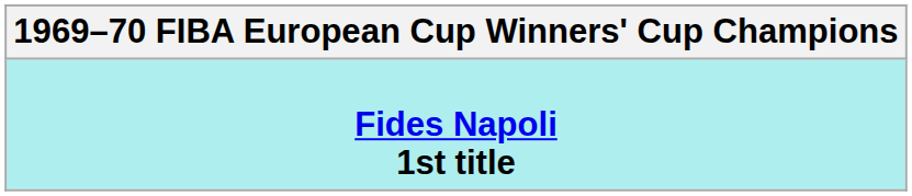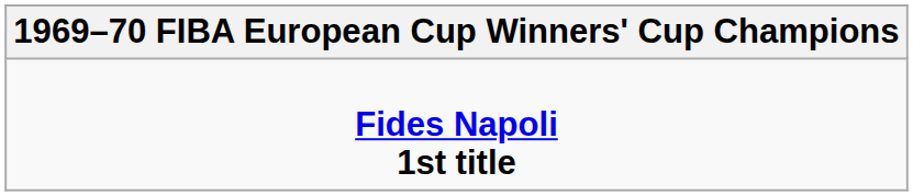row 2 | column 1: paleturquoise background -> no background
